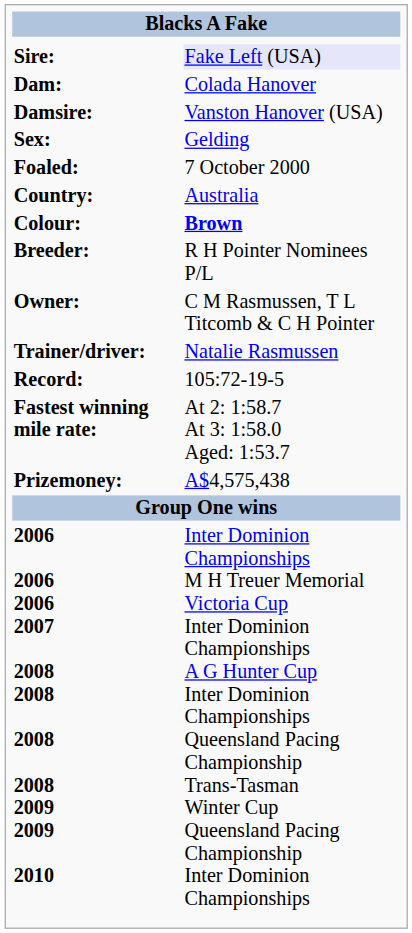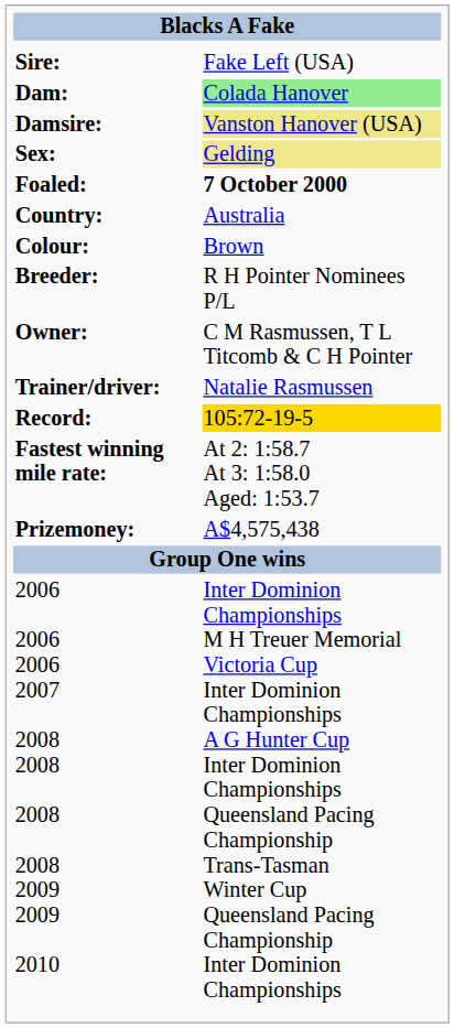Sire: | column 2: lavender background -> no background
Dam: | column 2: no background -> lightgreen background
Damsire: | column 2: no background -> khaki background
Sex: | column 2: no background -> khaki background
Foaled: | column 2: normal -> bold
Colour: | column 2: bold -> normal
Record: | column 2: no background -> gold background
2006 2006 2006 2007 2008 2008 2008 2008 2009 2009 2010 | column 1: bold -> normal
